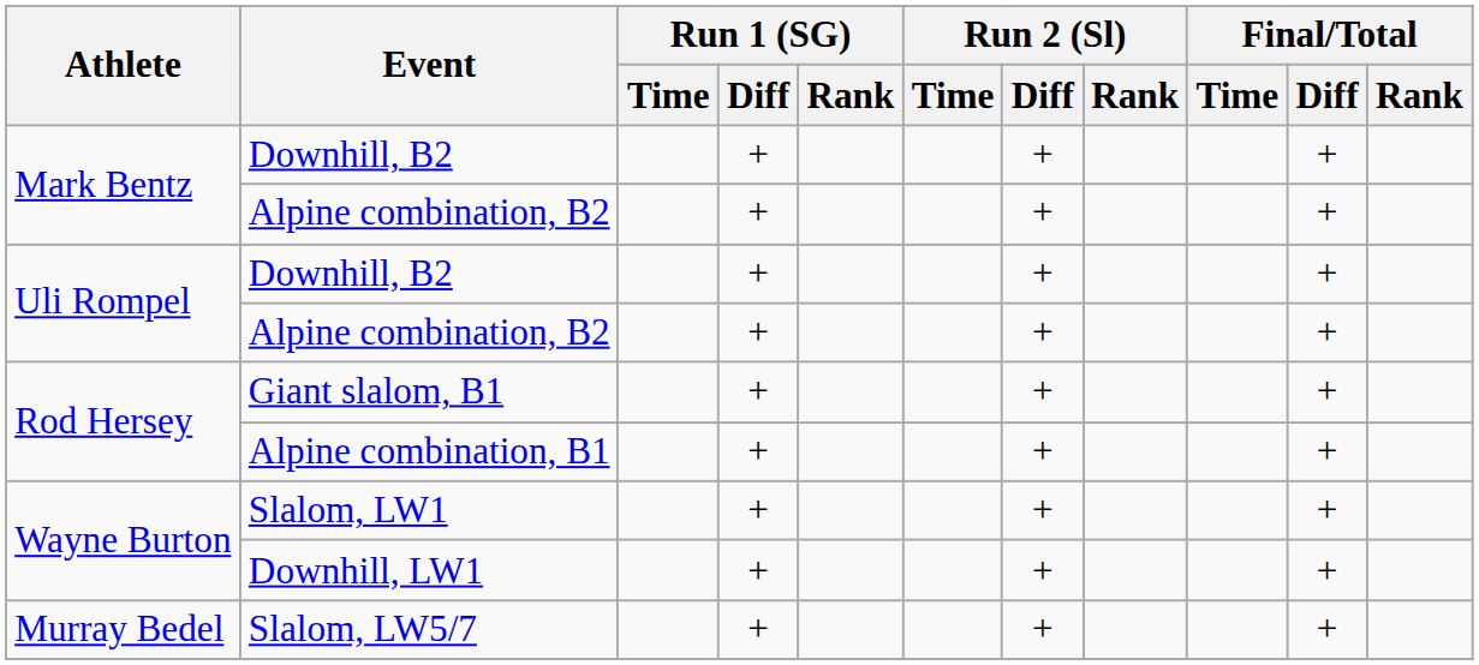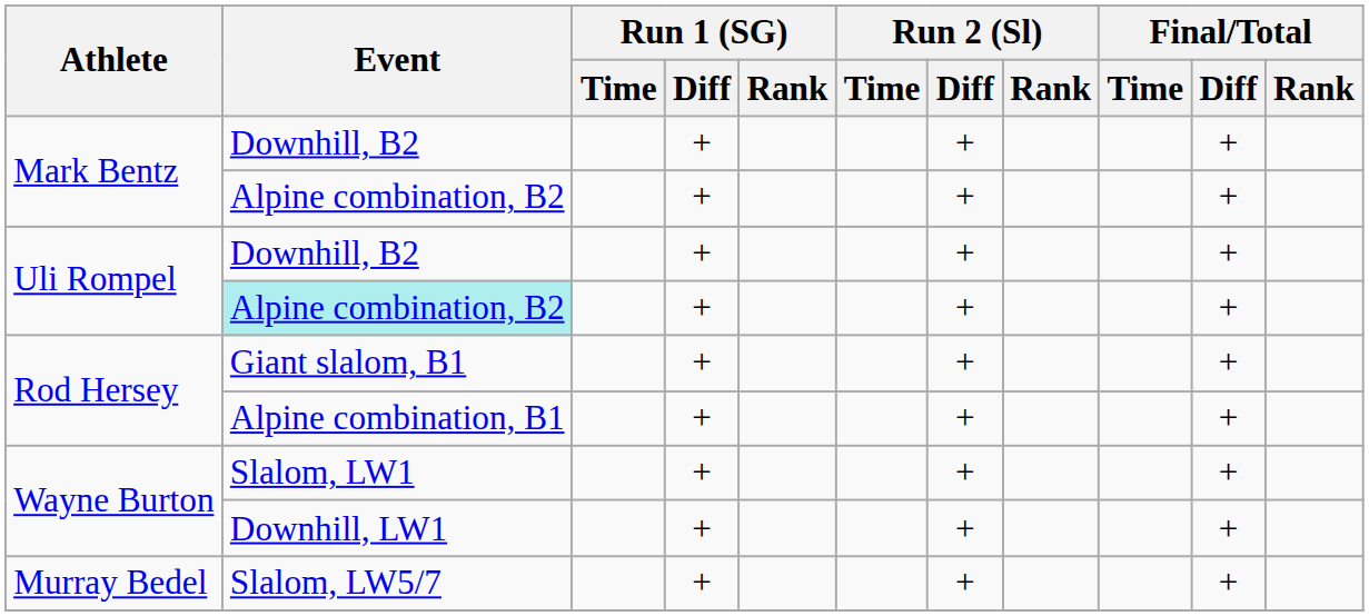Uli Rompel / Alpine combination, B2 | Event: no background -> paleturquoise background
